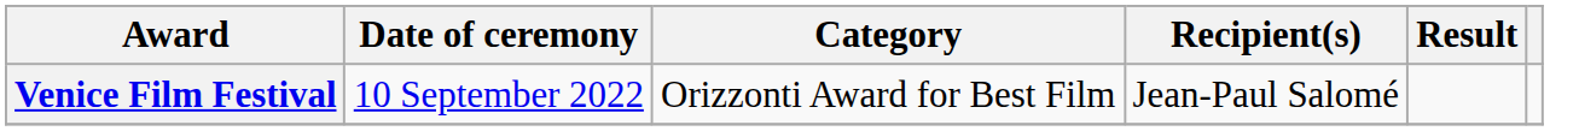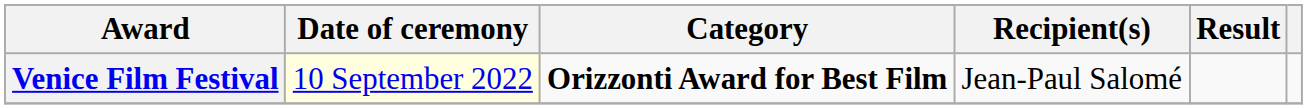Venice Film Festival | Date of ceremony: no background -> lightyellow background
Venice Film Festival | Category: normal -> bold
